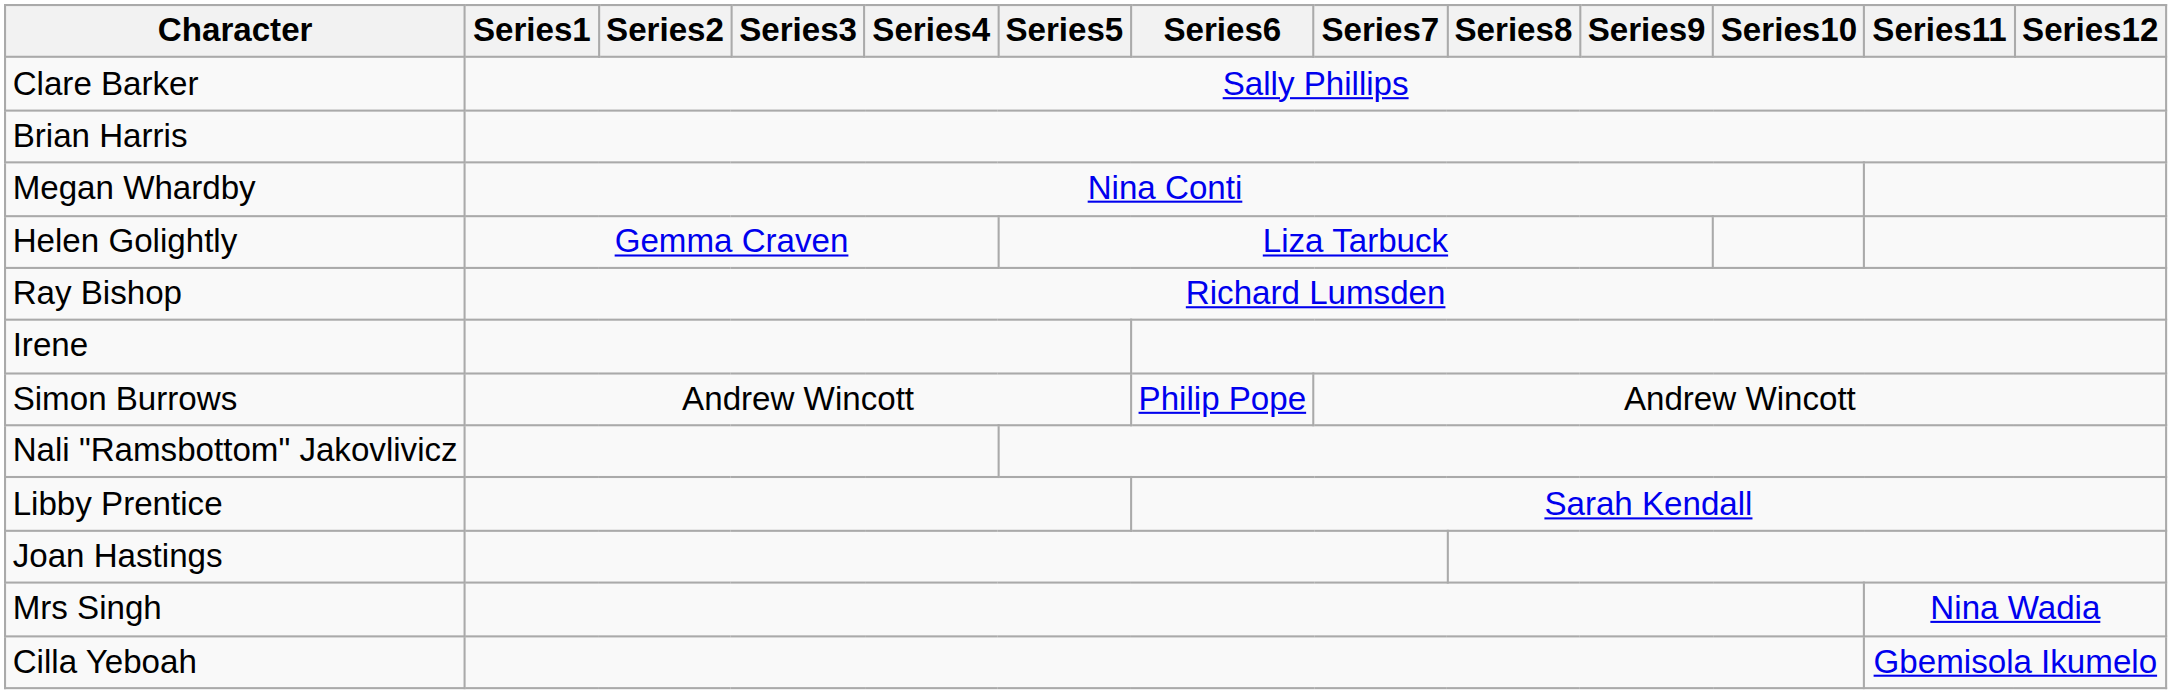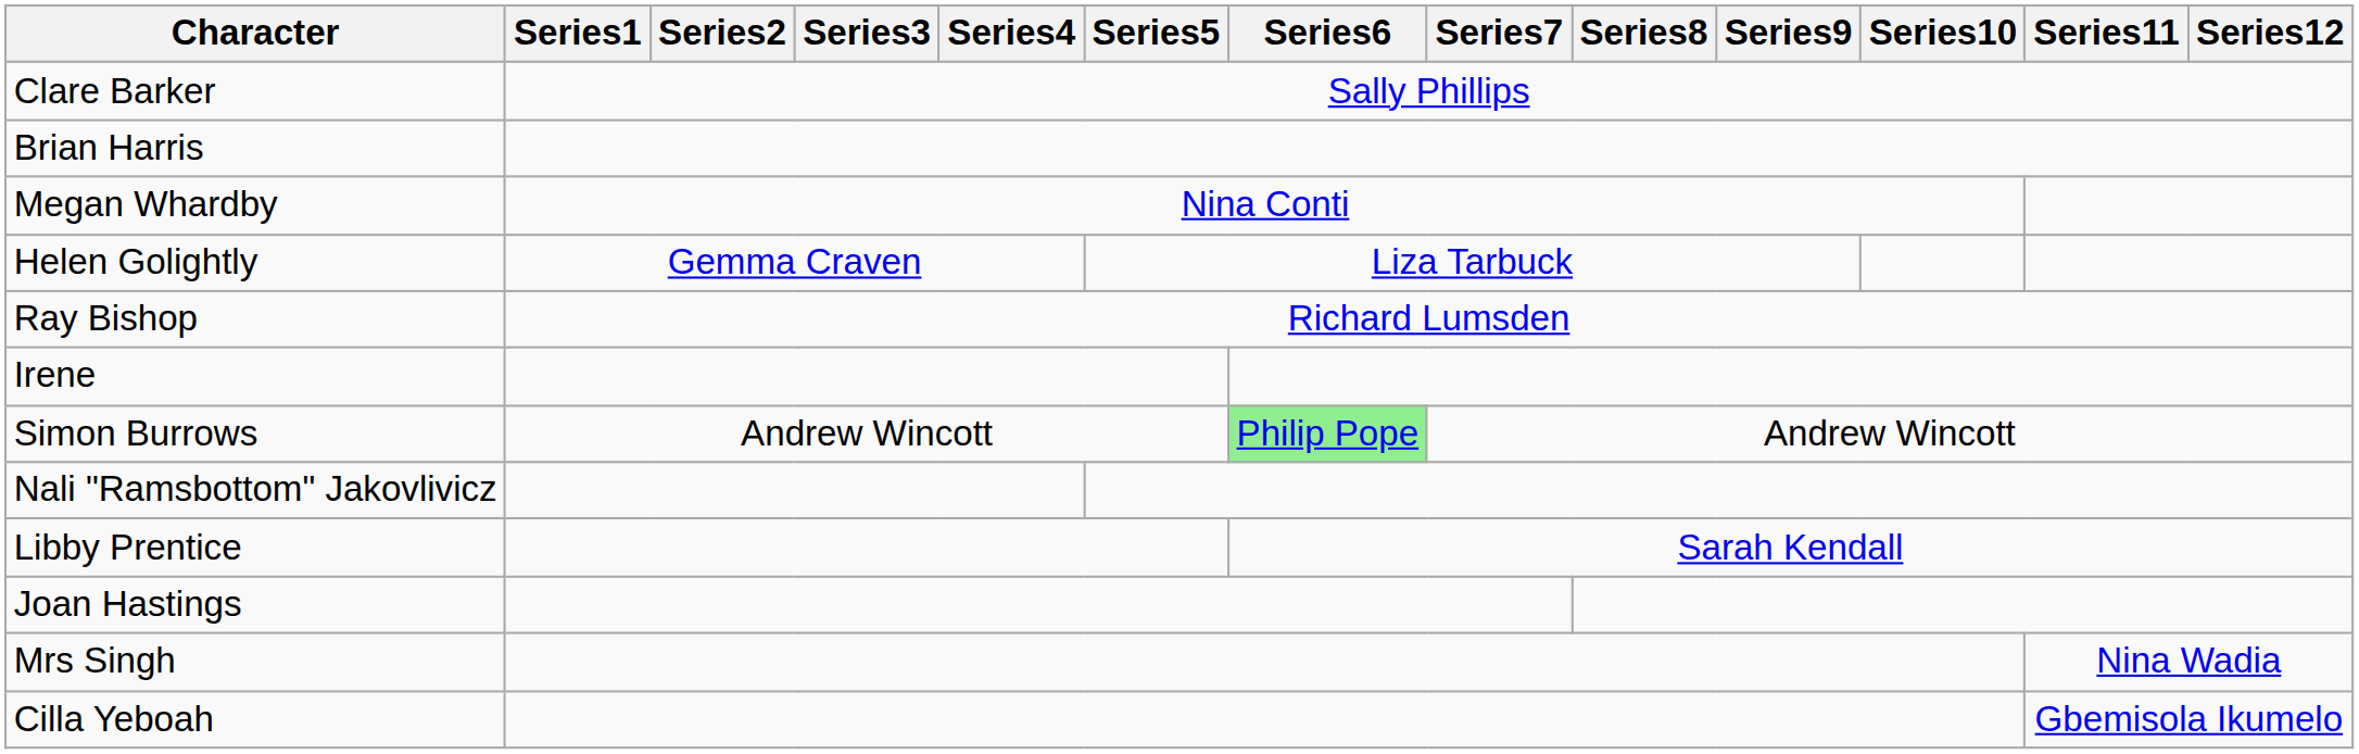Simon Burrows | Series6: no background -> lightgreen background
